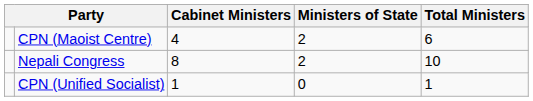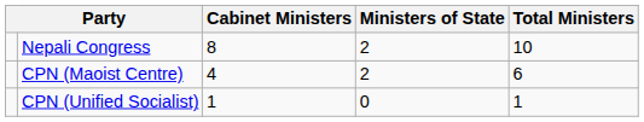rows swapped: Nepali Congress <-> CPN (Maoist Centre)
